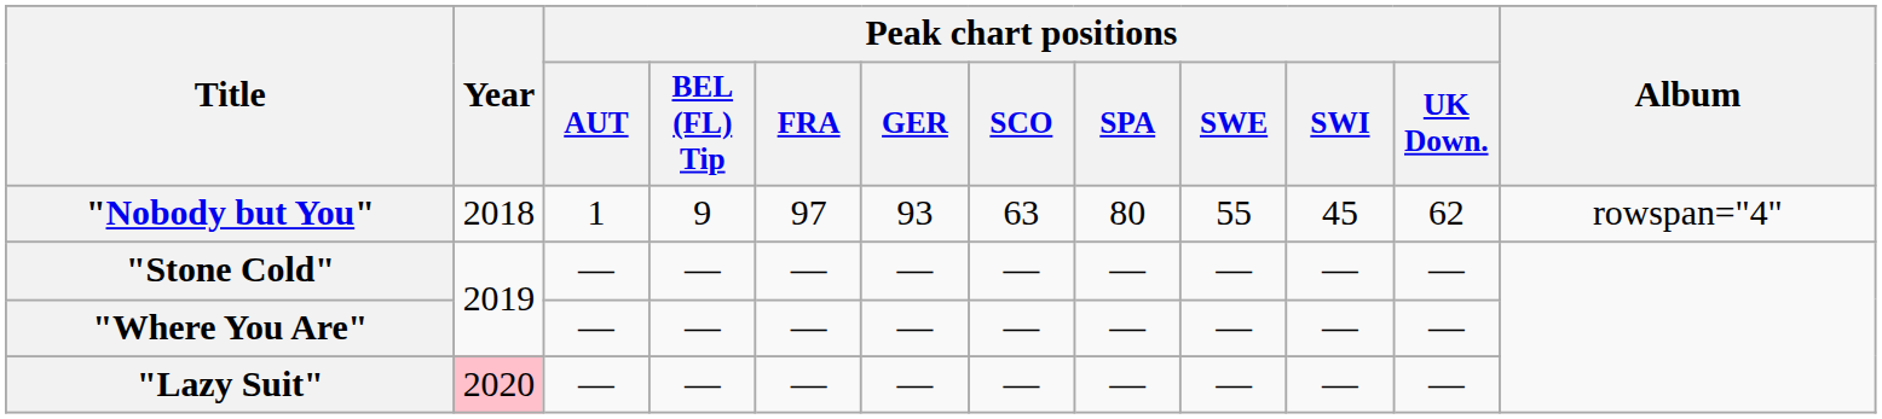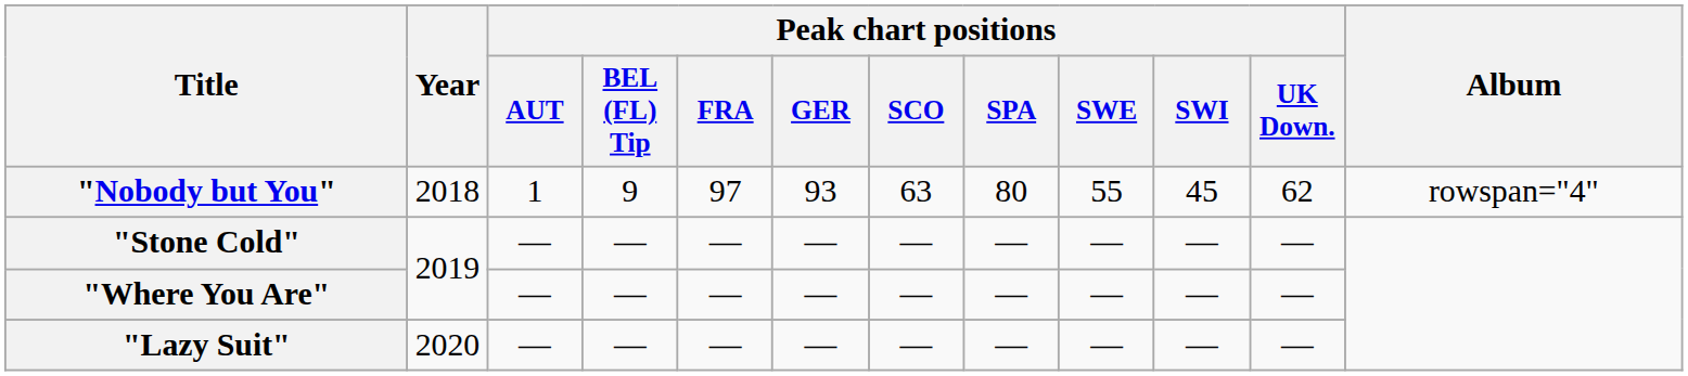"Lazy Suit" | Year: pink background -> no background
